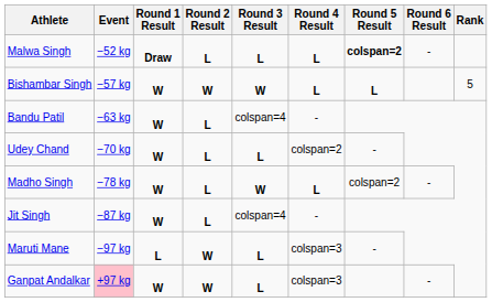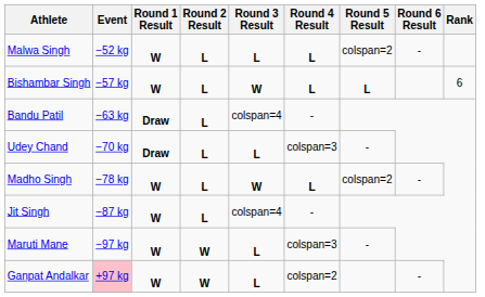Malwa Singh | Round 1 Result: Draw -> W
Malwa Singh | Round 5 Result: bold -> normal
Bishambar Singh | Round 2 Result: W -> L
Bishambar Singh | Rank: 5 -> 6
Bandu Patil | Round 1 Result: W -> Draw
Udey Chand | Round 1 Result: W -> Draw
Udey Chand | Round 4 Result: colspan=2 -> colspan=3
Maruti Mane | Round 1 Result: L -> W
Ganpat Andalkar | Round 4 Result: colspan=3 -> colspan=2
